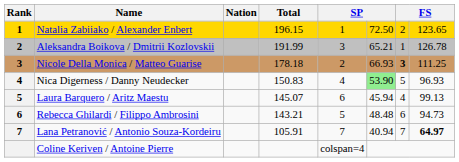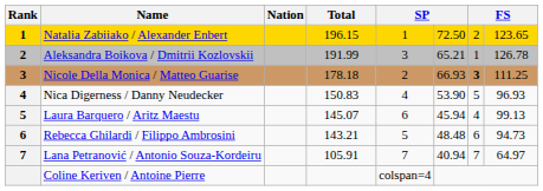Nica Digerness / Danny Neudecker | column 6: lightgreen background -> no background
Lana Petranović / Antonio Souza-Kordeiru | column 8: bold -> normal
